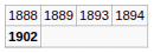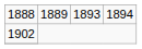1902 | column 1: bold -> normal
